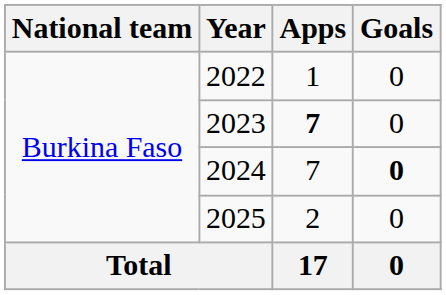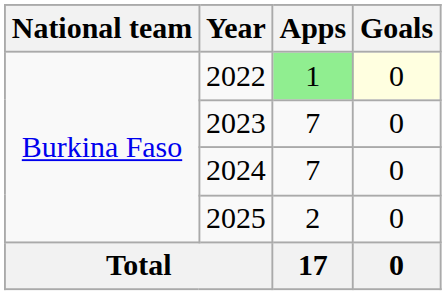2022 | Apps: no background -> lightgreen background
2022 | Goals: no background -> lightyellow background
2023 | Apps: bold -> normal
2024 | Goals: bold -> normal
